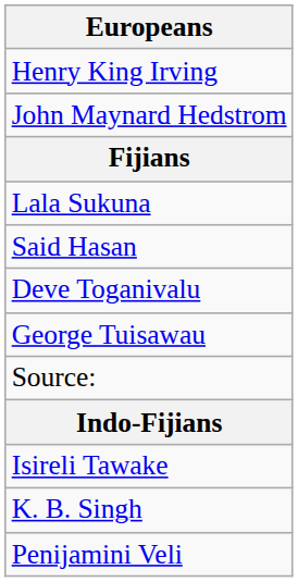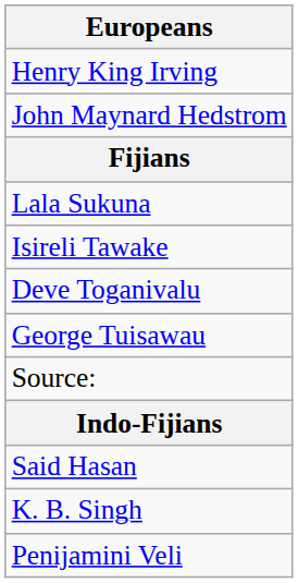row 6 | column 1: Said Hasan -> Isireli Tawake
row 11 | column 1: Isireli Tawake -> Said Hasan
